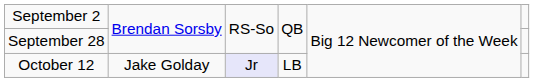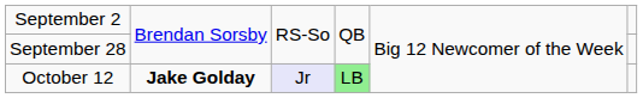October 12 | column 2: normal -> bold
October 12 | column 4: no background -> lightgreen background
